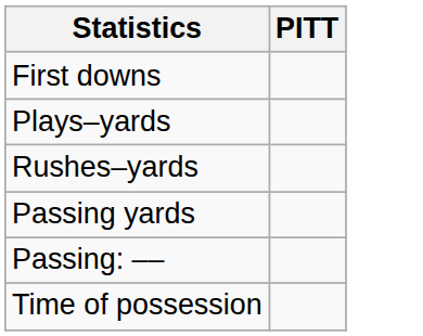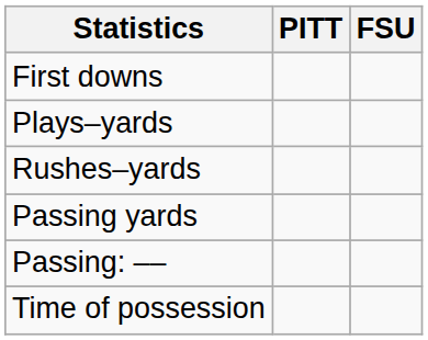+ column: FSU
